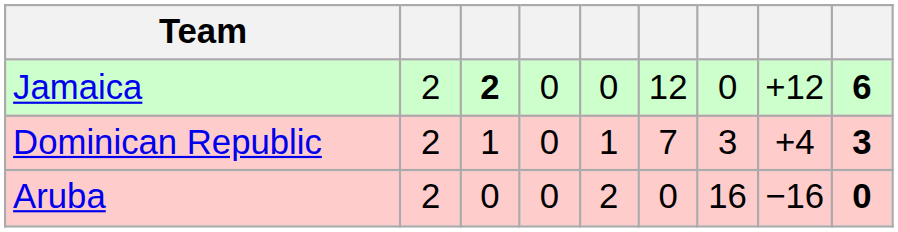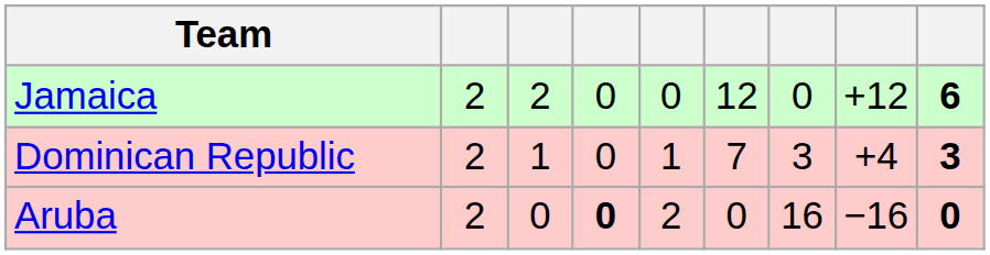Jamaica | column 3: bold -> normal
Aruba | column 4: normal -> bold
